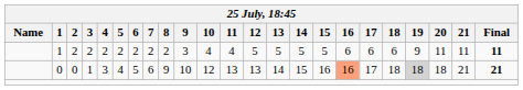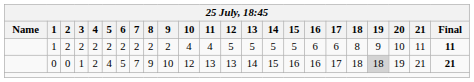row 3 | 9: 3 -> 2
row 3 | 18: 6 -> 8
row 3 | 20: 11 -> 10
row 4 | 4: 3 -> 2
row 4 | 7: 6 -> 7
row 4 | 16: lightsalmon background -> no background
row 4 | 20: 18 -> 19
